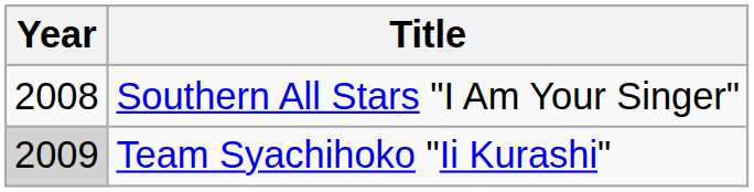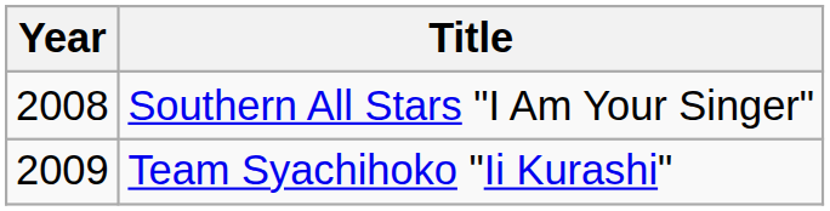Team Syachihoko "Ii Kurashi" | Year: lightgrey background -> no background
